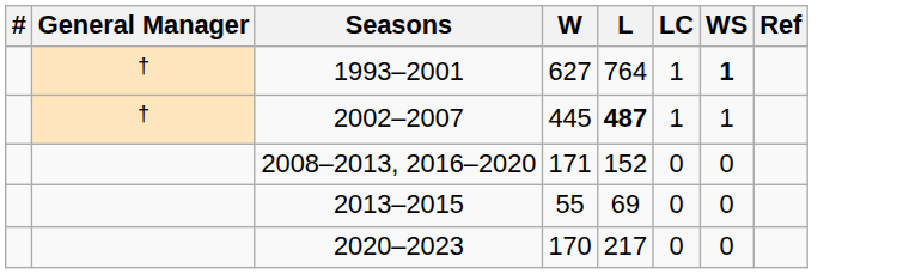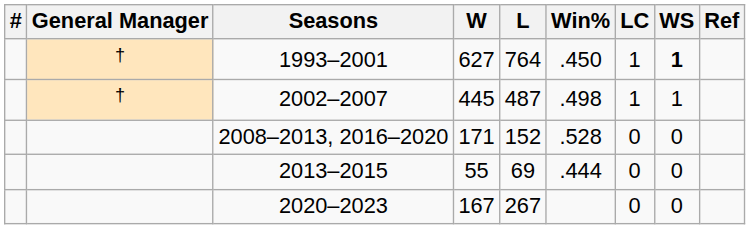+ column: Win% | .450 | .498 | .528 | .444
2002–2007 | L: bold -> normal
2020–2023 | W: 170 -> 167
2020–2023 | L: 217 -> 267
